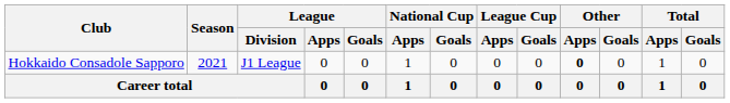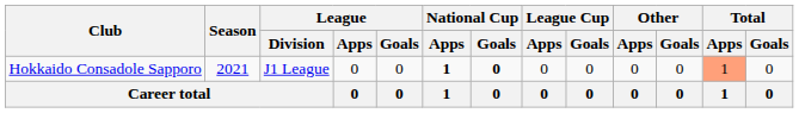Hokkaido Consadole Sapporo | National Cup / Apps: normal -> bold
Hokkaido Consadole Sapporo | National Cup / Goals: normal -> bold
Hokkaido Consadole Sapporo | Other / Apps: bold -> normal
Hokkaido Consadole Sapporo | Total / Apps: no background -> lightsalmon background
